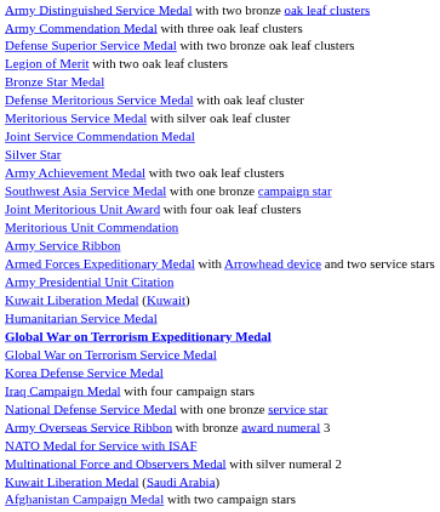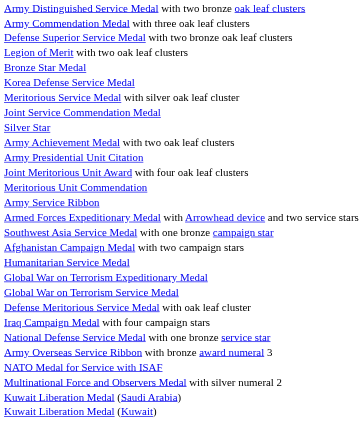row 6 | column 1: Defense Meritorious Service Medal with oak leaf cluster -> Korea Defense Service Medal
row 11 | column 1: Southwest Asia Service Medal with one bronze campaign star -> Army Presidential Unit Citation
row 16 | column 1: Army Presidential Unit Citation -> Southwest Asia Service Medal with one bronze campaign star
row 17 | column 1: Kuwait Liberation Medal (Kuwait) -> Afghanistan Campaign Medal with two campaign stars
row 19 | column 1: bold -> normal
row 21 | column 1: Korea Defense Service Medal -> Defense Meritorious Service Medal with oak leaf cluster
row 28 | column 1: Afghanistan Campaign Medal with two campaign stars -> Kuwait Liberation Medal (Kuwait)
